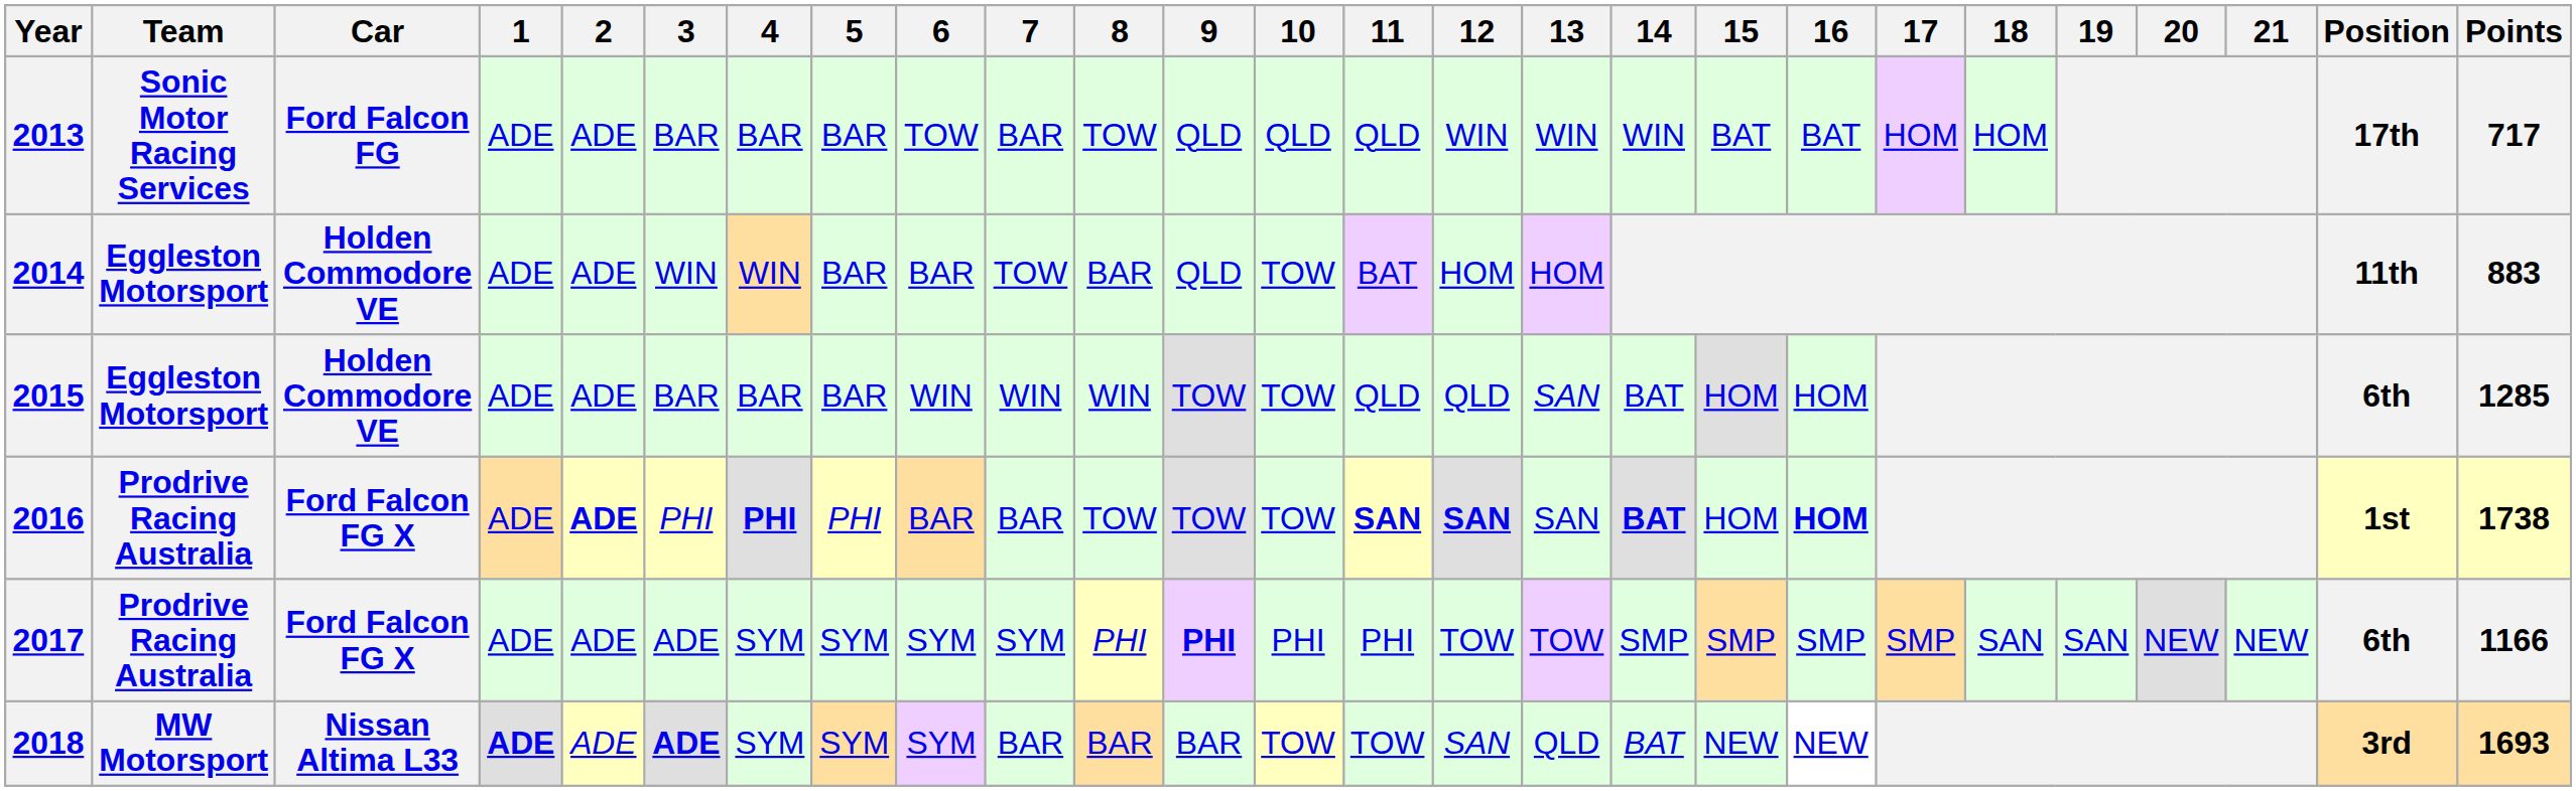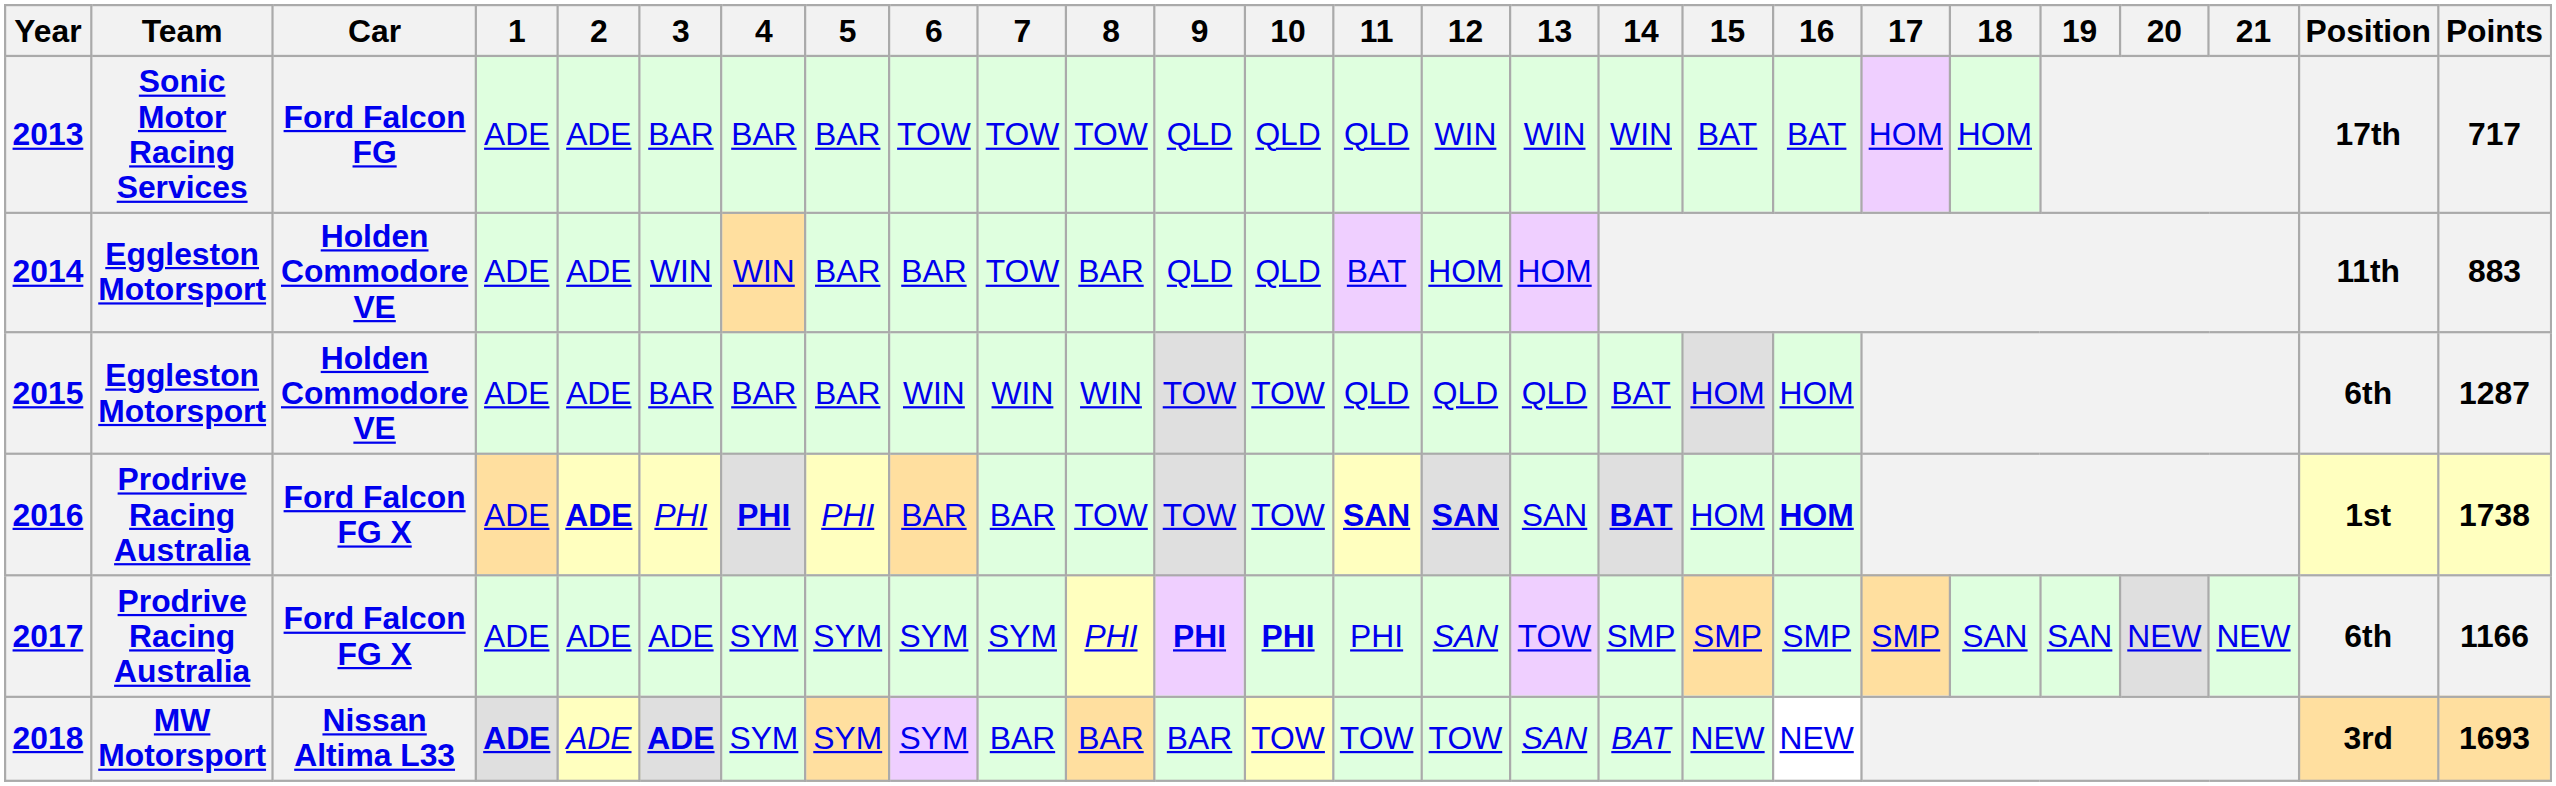2013 | 7: BAR -> TOW
2014 | 10: TOW -> QLD
2015 | 13: SAN -> QLD
2015 | Points: 1285 -> 1287
2017 | 10: normal -> bold
2017 | 12: TOW -> SAN
2018 | 12: SAN -> TOW
2018 | 13: QLD -> SAN
